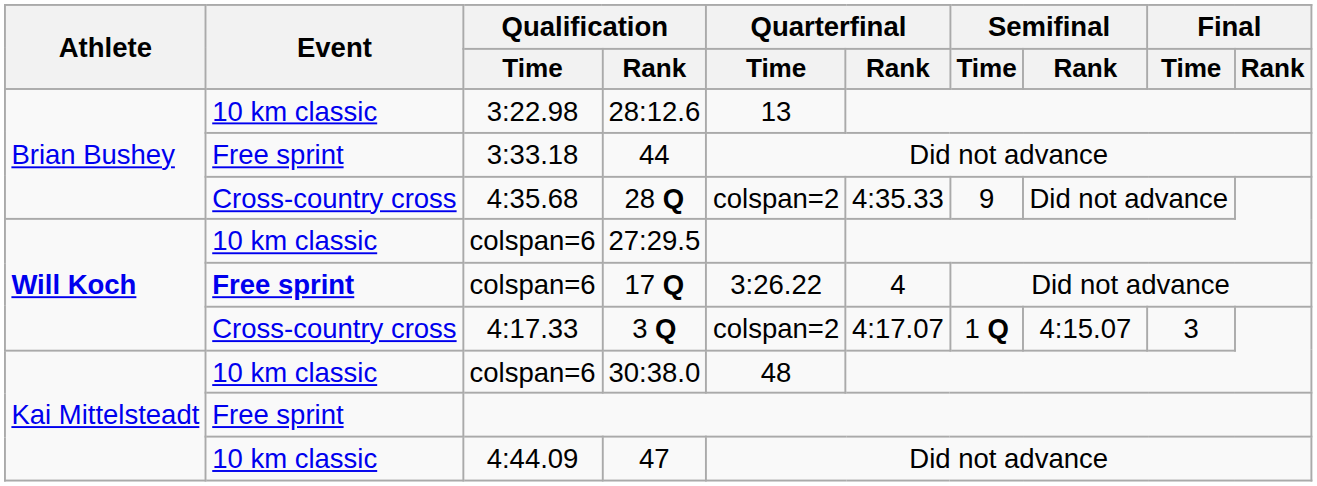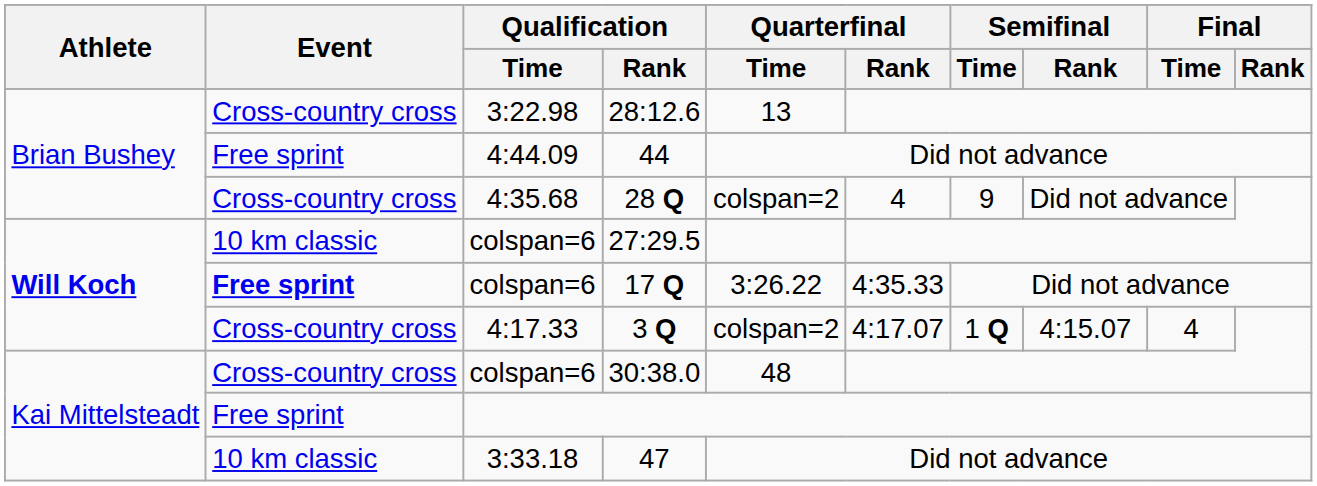28:12.6 | Event: 10 km classic -> Cross-country cross
44 | Qualification / Time: 3:33.18 -> 4:44.09
28 Q | Quarterfinal / Rank: 4:35.33 -> 4
17 Q | Quarterfinal / Rank: 4 -> 4:35.33
3 Q | Final / Time: 3 -> 4
30:38.0 | Event: 10 km classic -> Cross-country cross
47 | Qualification / Time: 4:44.09 -> 3:33.18
